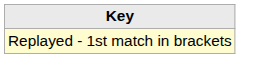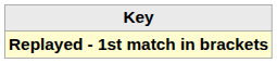row 2 | column 1: normal -> bold
